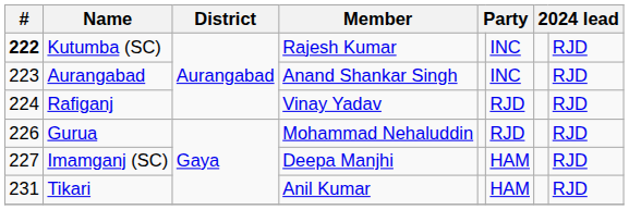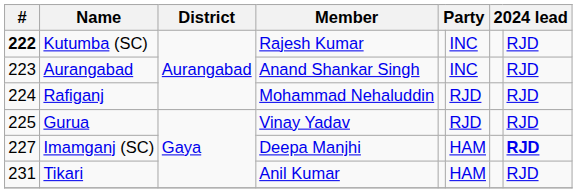Rafiganj | Member: Vinay Yadav -> Mohammad Nehaluddin
Gurua | #: 226 -> 225
Gurua | Member: Mohammad Nehaluddin -> Vinay Yadav
Imamganj (SC) | column 8: normal -> bold
